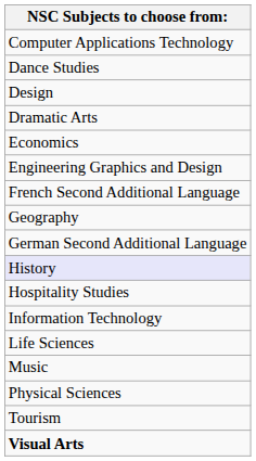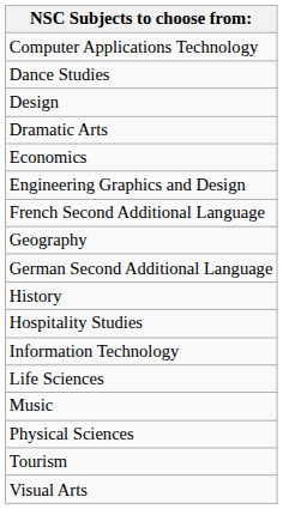row 11 | column 1: lavender background -> no background
row 18 | column 1: bold -> normal
